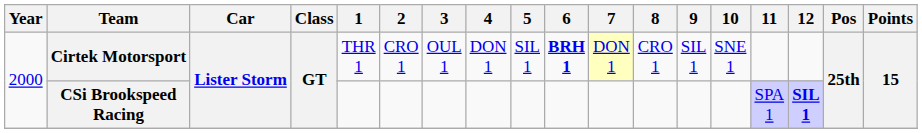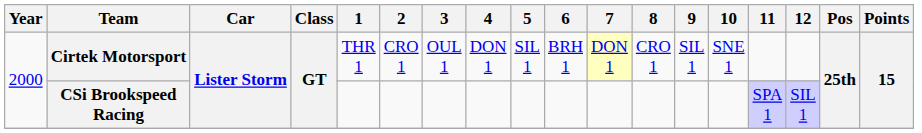Cirtek Motorsport | 6: bold -> normal
CSi Brookspeed Racing | 12: bold -> normal
